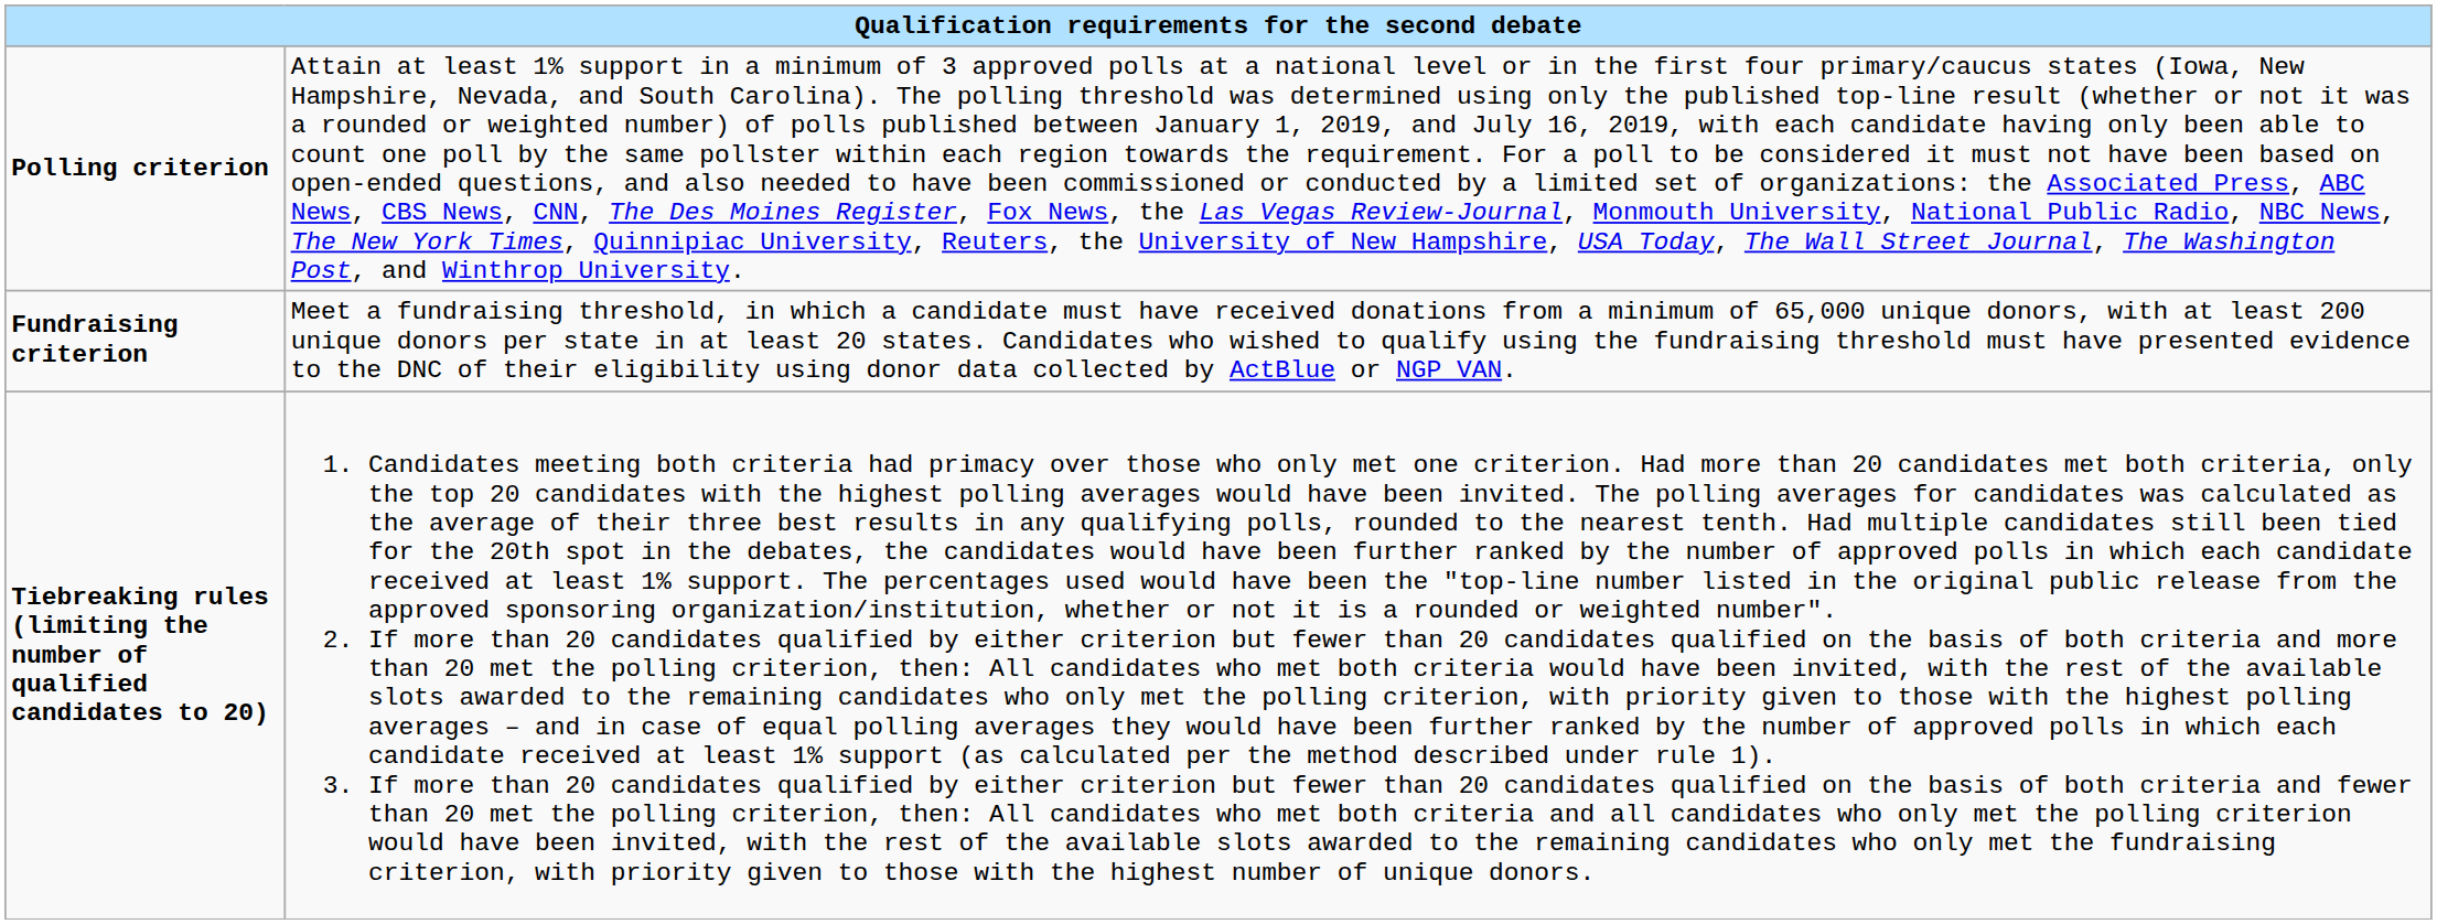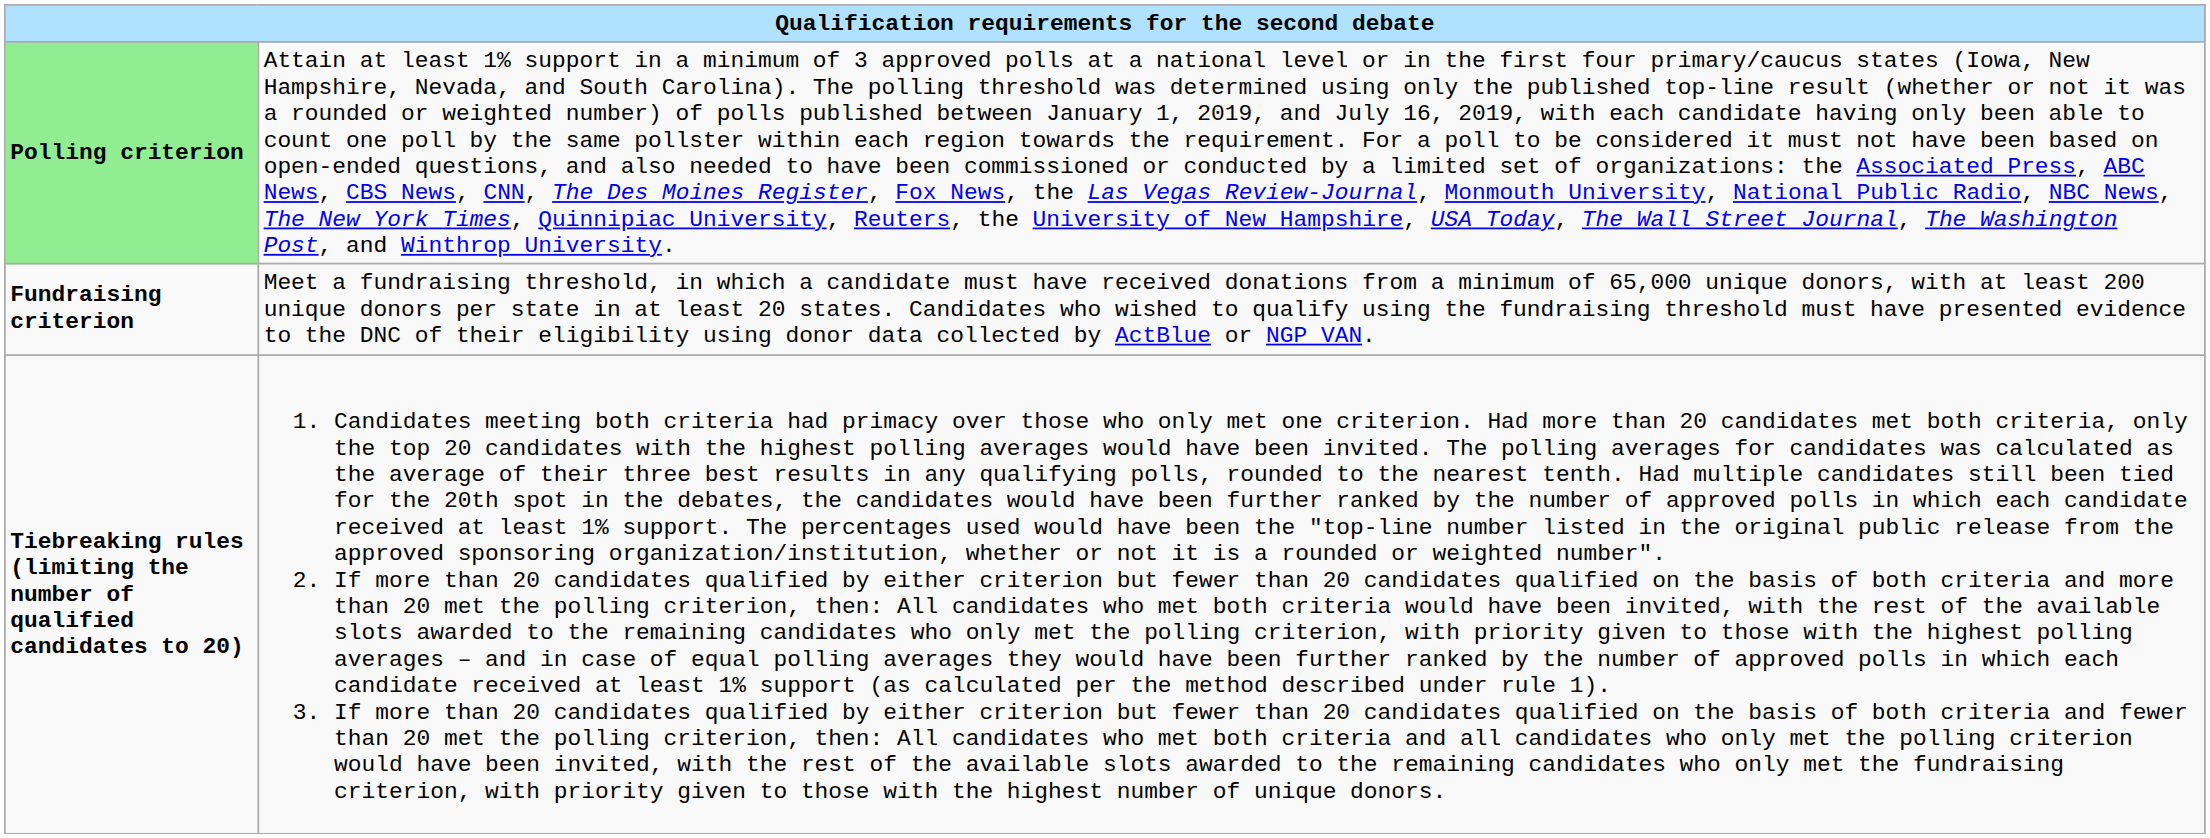Polling criterion | column 1: no background -> lightgreen background
